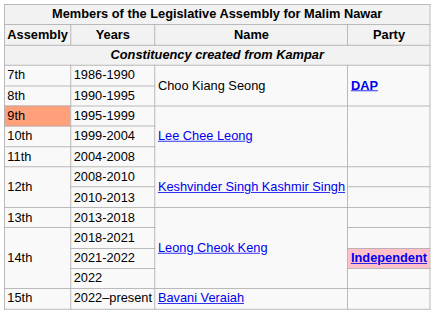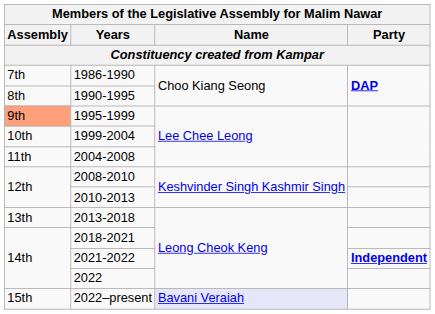2021-2022 | Party: pink background -> no background
2022–present | Name: no background -> lavender background
